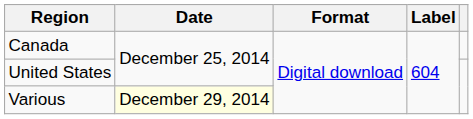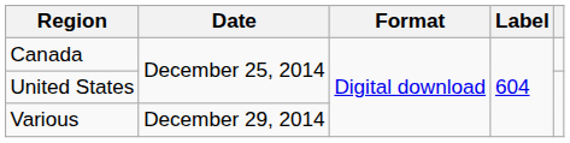Various | Date: lightyellow background -> no background
